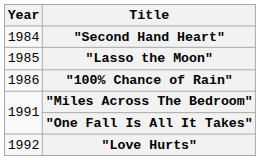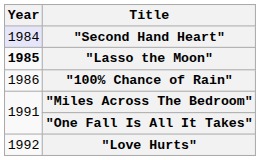"Second Hand Heart" | Year: no background -> lavender background
"Lasso the Moon" | Year: normal -> bold
